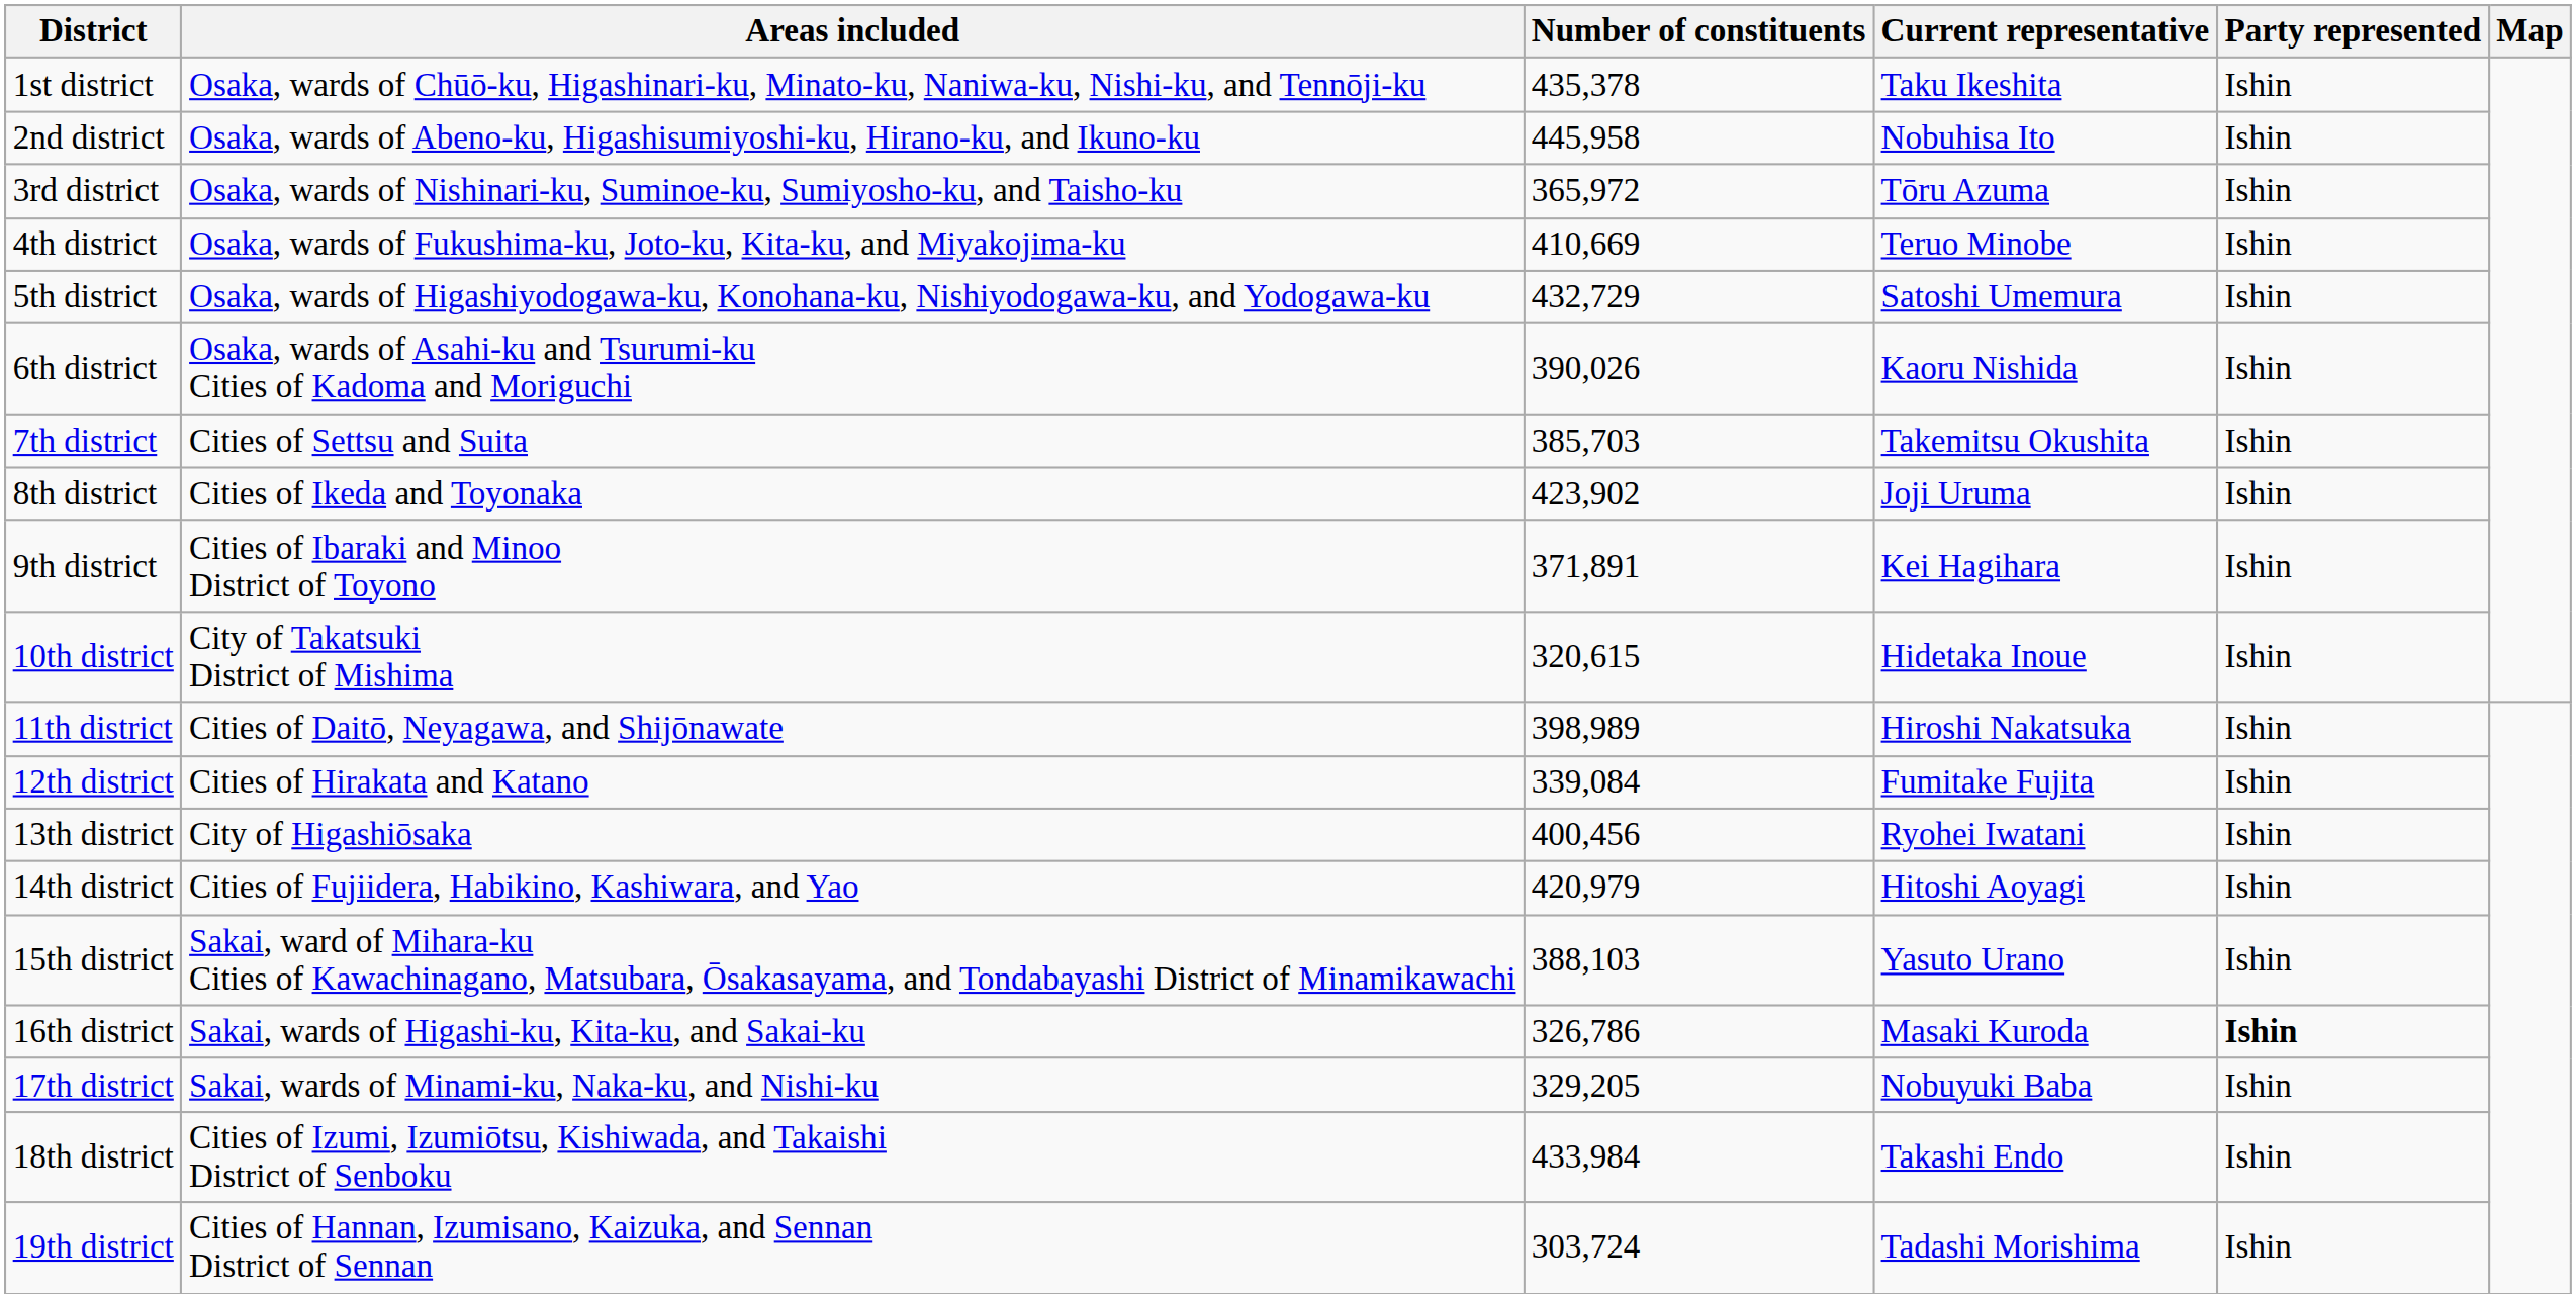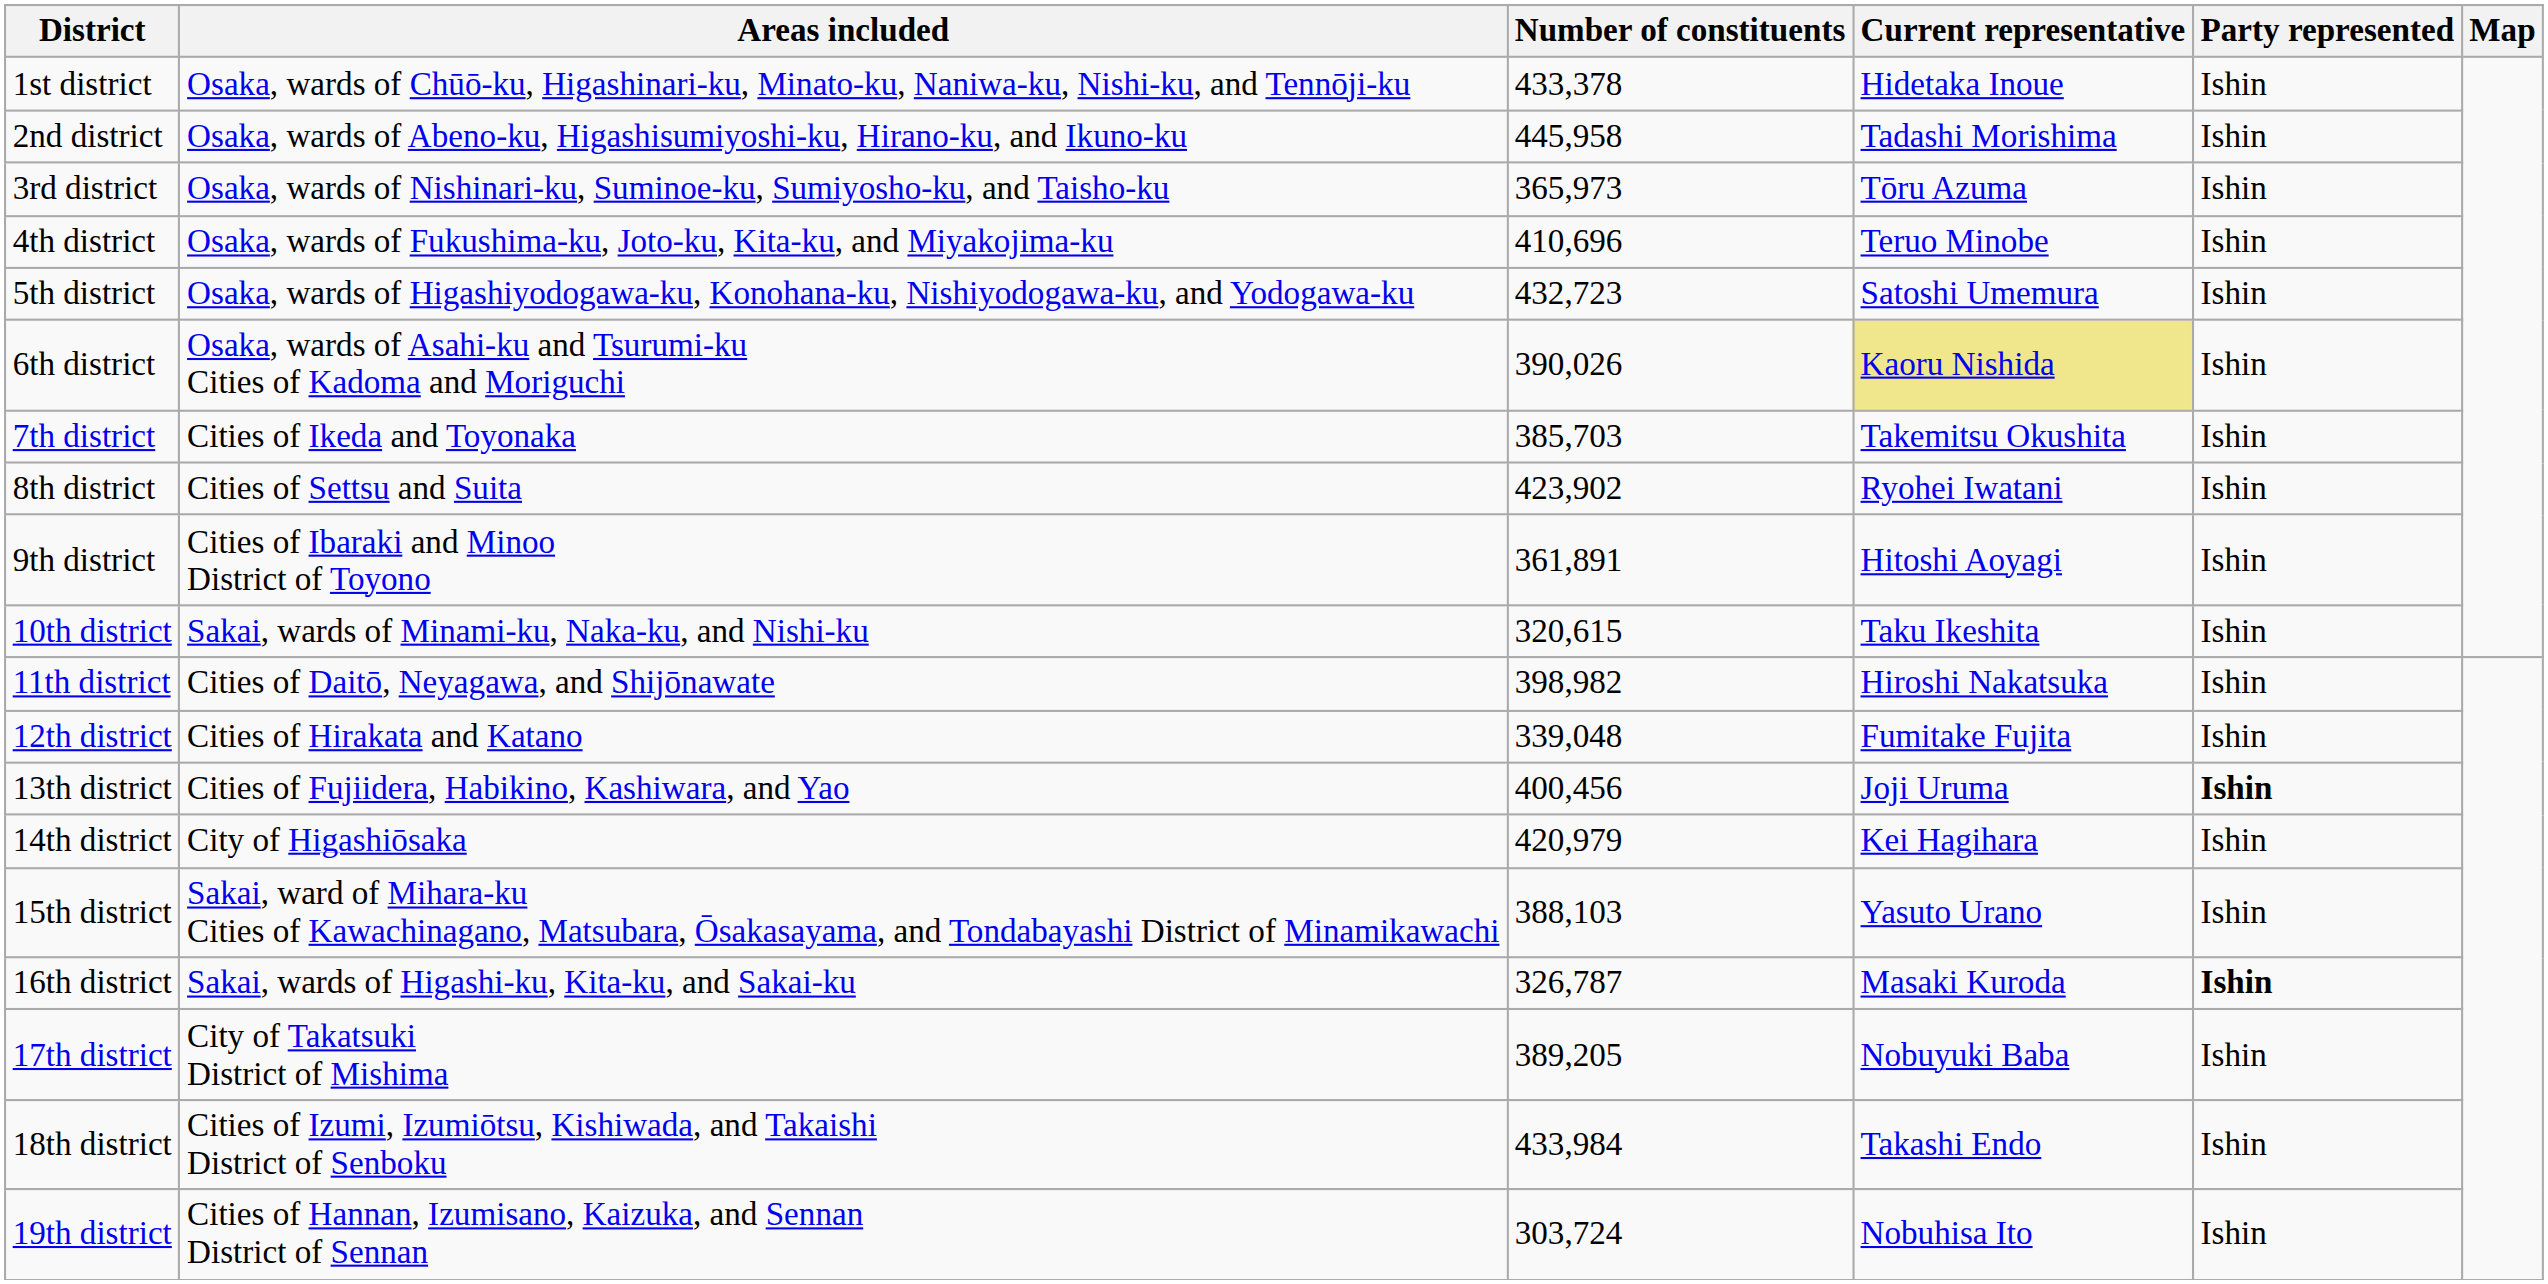1st district | Number of constituents: 435,378 -> 433,378
1st district | Current representative: Taku Ikeshita -> Hidetaka Inoue
2nd district | Current representative: Nobuhisa Ito -> Tadashi Morishima
3rd district | Number of constituents: 365,972 -> 365,973
4th district | Number of constituents: 410,669 -> 410,696
5th district | Number of constituents: 432,729 -> 432,723
6th district | Current representative: no background -> khaki background
7th district | Areas included: Cities of Settsu and Suita -> Cities of Ikeda and Toyonaka
8th district | Areas included: Cities of Ikeda and Toyonaka -> Cities of Settsu and Suita
8th district | Current representative: Joji Uruma -> Ryohei Iwatani
9th district | Number of constituents: 371,891 -> 361,891
9th district | Current representative: Kei Hagihara -> Hitoshi Aoyagi
10th district | Areas included: City of Takatsuki District of Mishima -> Sakai, wards of Minami-ku, Naka-ku, and Nishi-ku
10th district | Current representative: Hidetaka Inoue -> Taku Ikeshita
11th district | Number of constituents: 398,989 -> 398,982
12th district | Number of constituents: 339,084 -> 339,048
13th district | Areas included: City of Higashiōsaka -> Cities of Fujiidera, Habikino, Kashiwara, and Yao
13th district | Current representative: Ryohei Iwatani -> Joji Uruma
13th district | Party represented: normal -> bold
14th district | Areas included: Cities of Fujiidera, Habikino, Kashiwara, and Yao -> City of Higashiōsaka
14th district | Current representative: Hitoshi Aoyagi -> Kei Hagihara
16th district | Number of constituents: 326,786 -> 326,787
17th district | Areas included: Sakai, wards of Minami-ku, Naka-ku, and Nishi-ku -> City of Takatsuki District of Mishima
17th district | Number of constituents: 329,205 -> 389,205
19th district | Current representative: Tadashi Morishima -> Nobuhisa Ito
